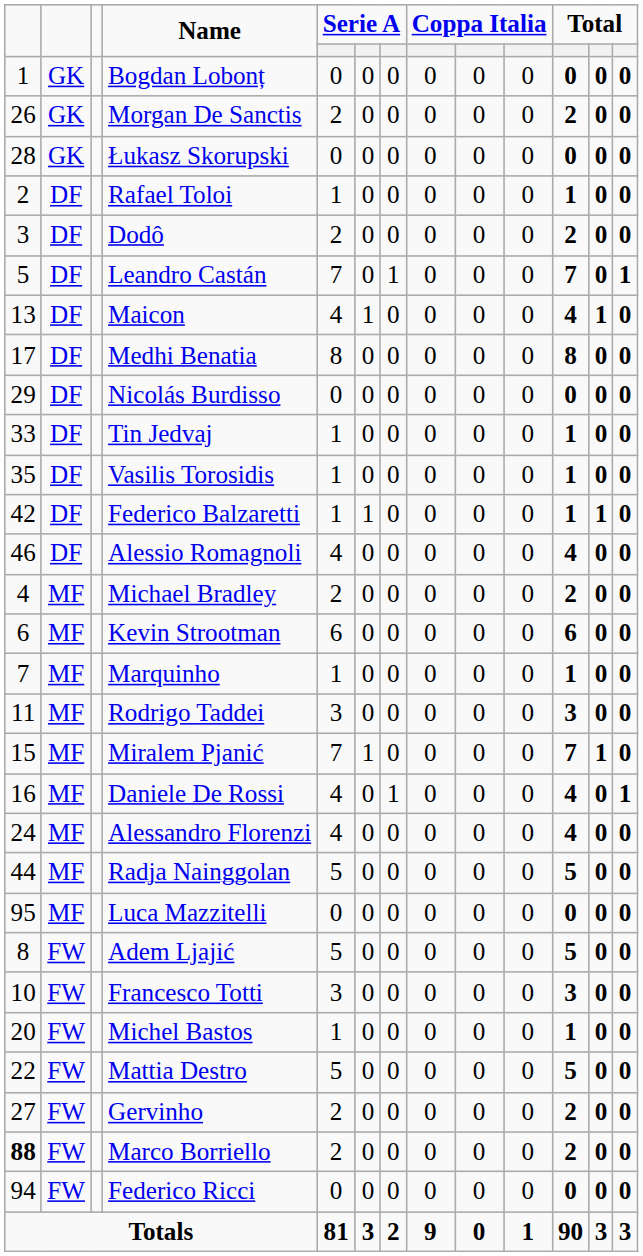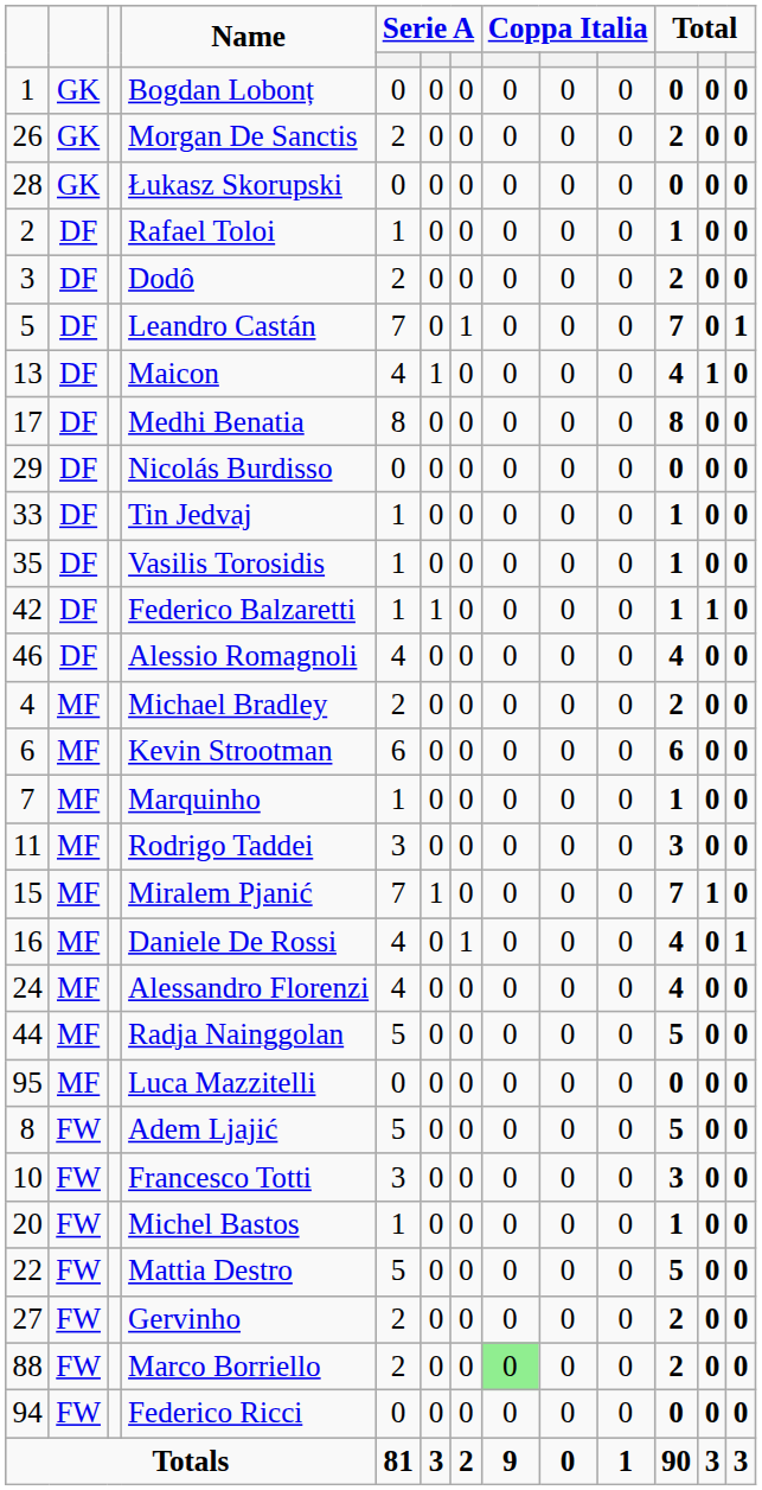Marco Borriello | column 1: bold -> normal
Marco Borriello | column 8: no background -> lightgreen background
